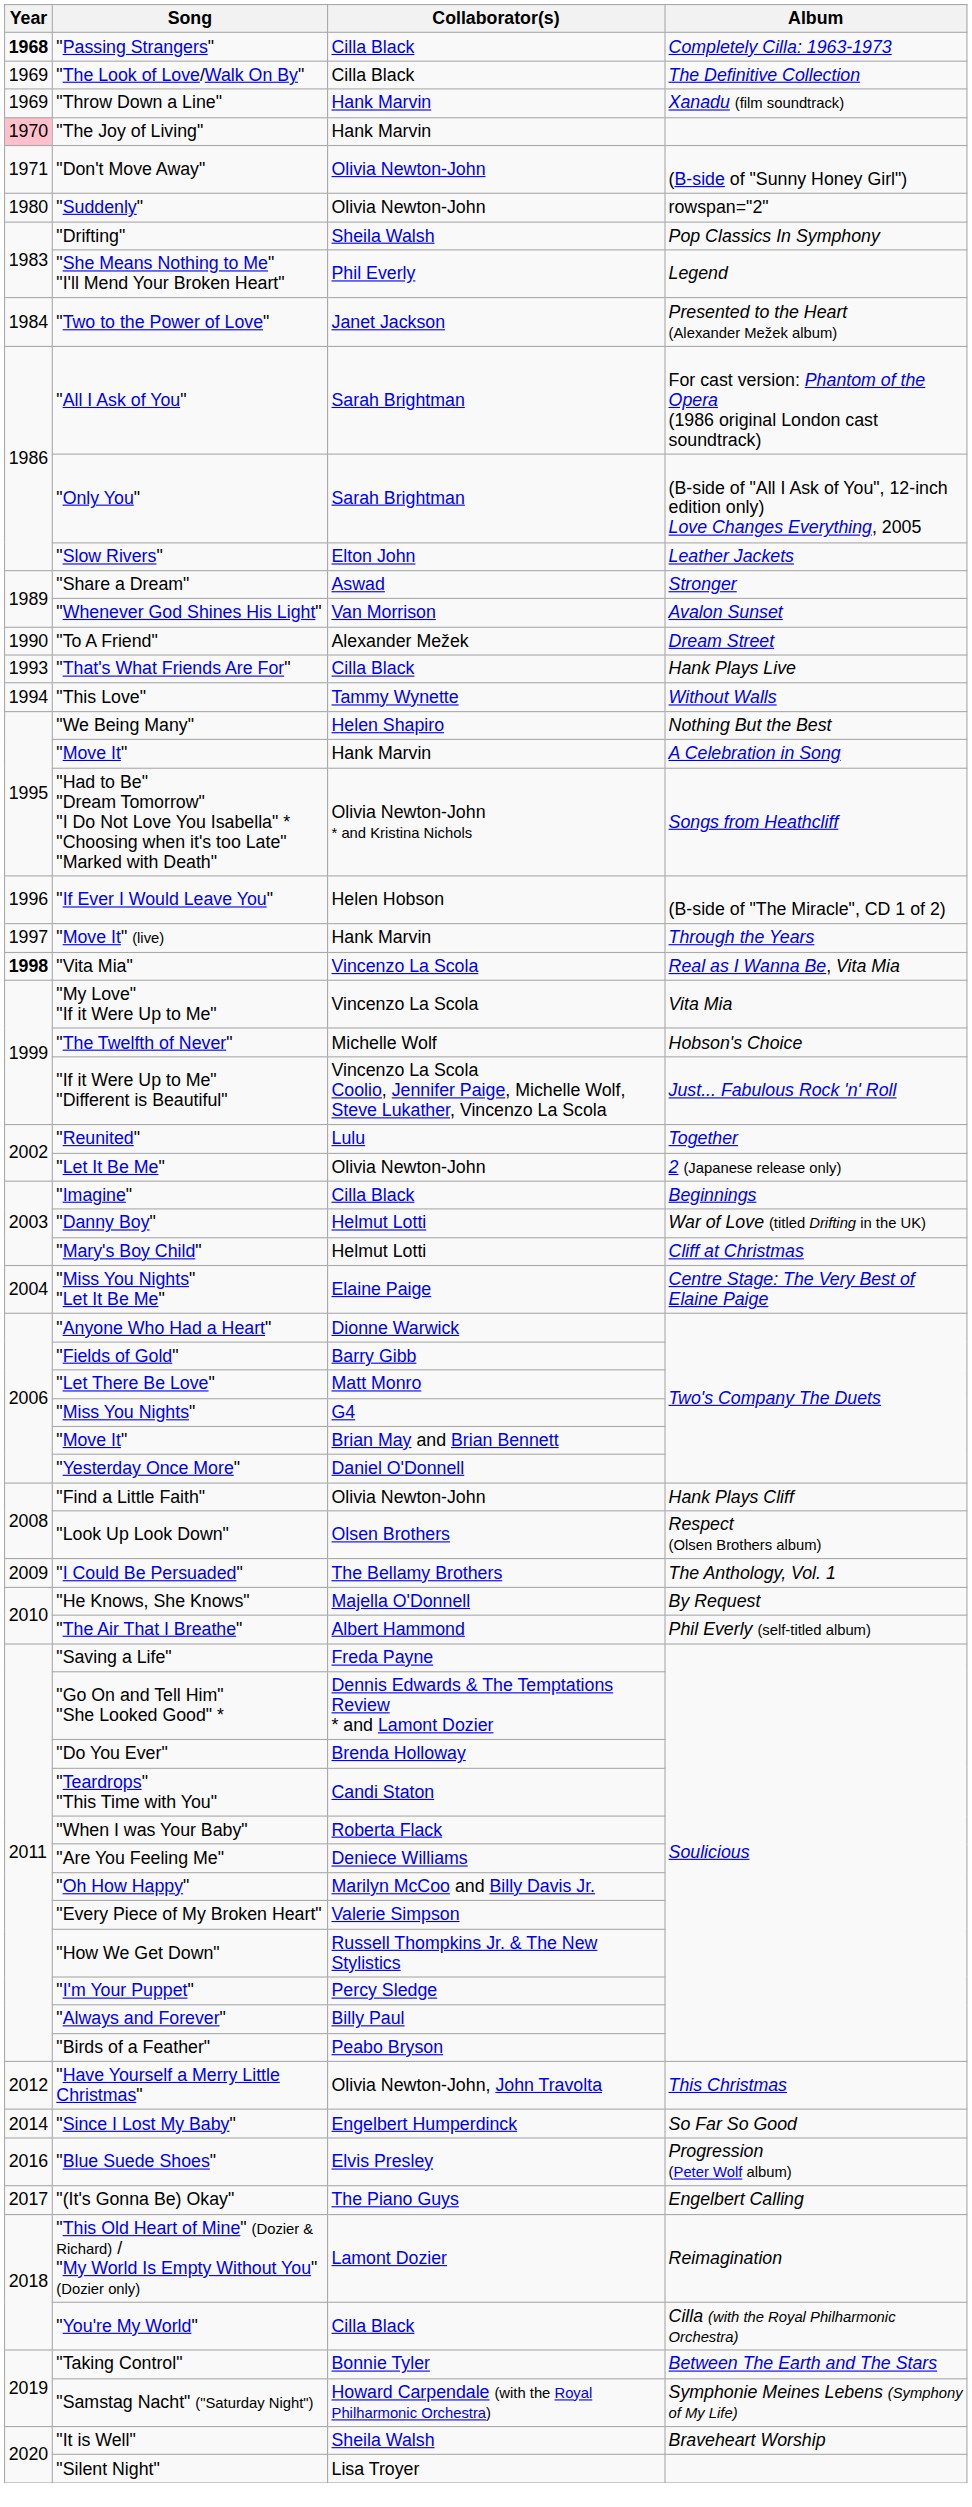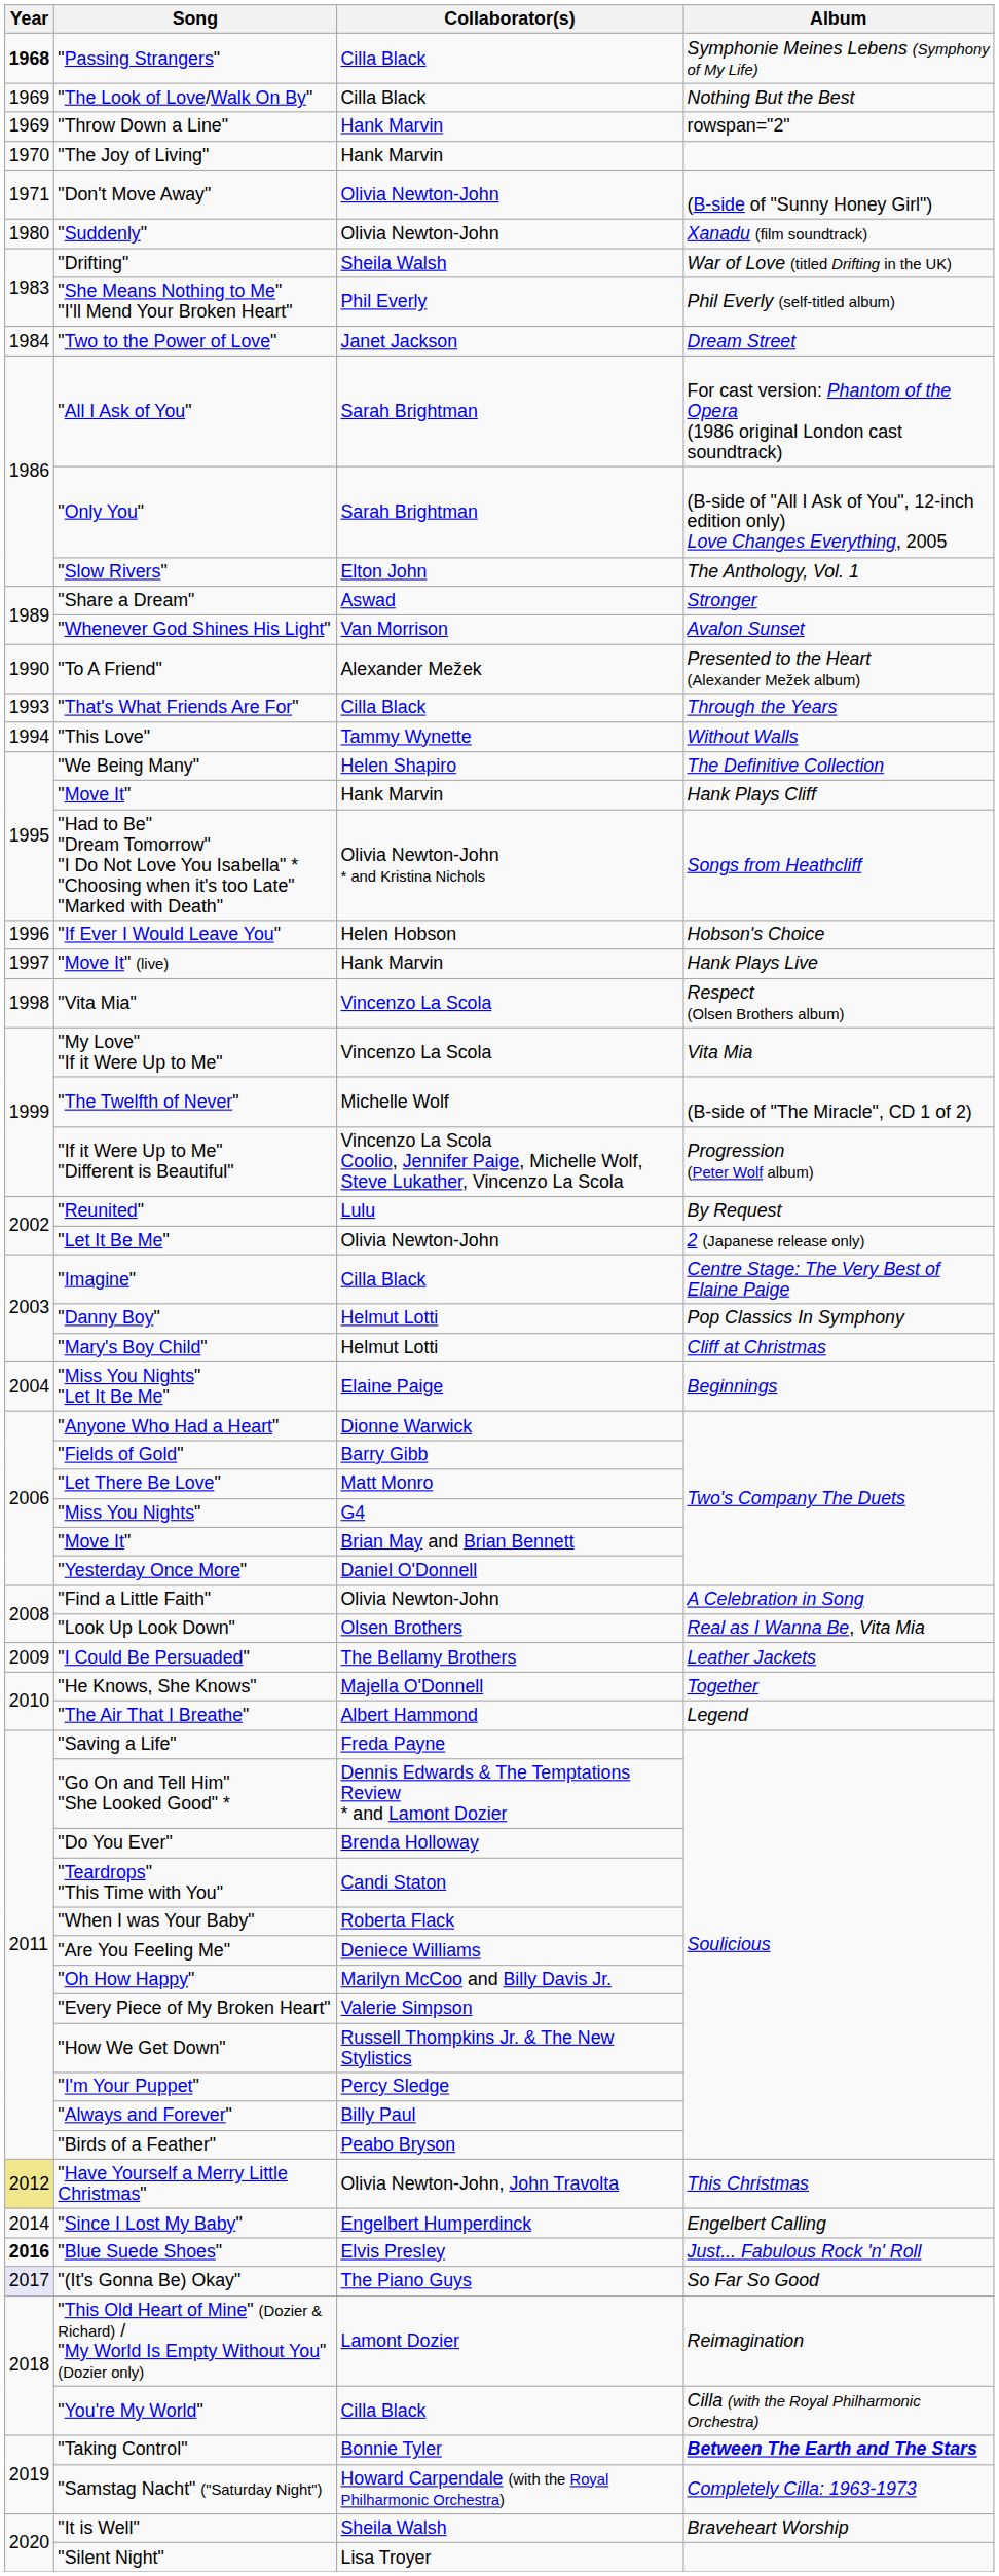"Passing Strangers" | Album: Completely Cilla: 1963-1973 -> Symphonie Meines Lebens (Symphony of My Life)
"The Look of Love/Walk On By" | Album: The Definitive Collection -> Nothing But the Best
"Throw Down a Line" | Album: Xanadu (film soundtrack) -> rowspan="2"
"The Joy of Living" | Year: pink background -> no background
"Suddenly" | Album: rowspan="2" -> Xanadu (film soundtrack)
"Drifting" | Album: Pop Classics In Symphony -> War of Love (titled Drifting in the UK)
"She Means Nothing to Me" "I'll Mend Your Broken Heart" | Album: Legend -> Phil Everly (self-titled album)
"Two to the Power of Love" | Album: Presented to the Heart (Alexander Mežek album) -> Dream Street
"Slow Rivers" | Album: Leather Jackets -> The Anthology, Vol. 1
"To A Friend" | Album: Dream Street -> Presented to the Heart (Alexander Mežek album)
"That's What Friends Are For" | Album: Hank Plays Live -> Through the Years
"We Being Many" | Album: Nothing But the Best -> The Definitive Collection
"Move It" / Hank Marvin | Album: A Celebration in Song -> Hank Plays Cliff
"If Ever I Would Leave You" | Album: (B-side of "The Miracle", CD 1 of 2) -> Hobson's Choice
"Move It" (live) | Album: Through the Years -> Hank Plays Live
"Vita Mia" | Year: bold -> normal
"Vita Mia" | Album: Real as I Wanna Be, Vita Mia -> Respect (Olsen Brothers album)
"The Twelfth of Never" | Album: Hobson's Choice -> (B-side of "The Miracle", CD 1 of 2)
"If it Were Up to Me" "Different is Beautiful" | Album: Just... Fabulous Rock 'n' Roll -> Progression (Peter Wolf album)
"Reunited" | Album: Together -> By Request
"Imagine" | Album: Beginnings -> Centre Stage: The Very Best of Elaine Paige
"Danny Boy" | Album: War of Love (titled Drifting in the UK) -> Pop Classics In Symphony
"Miss You Nights" "Let It Be Me" | Album: Centre Stage: The Very Best of Elaine Paige -> Beginnings
"Find a Little Faith" | Album: Hank Plays Cliff -> A Celebration in Song
"Look Up Look Down" | Album: Respect (Olsen Brothers album) -> Real as I Wanna Be, Vita Mia
"I Could Be Persuaded" | Album: The Anthology, Vol. 1 -> Leather Jackets
"He Knows, She Knows" | Album: By Request -> Together
"The Air That I Breathe" | Album: Phil Everly (self-titled album) -> Legend
"Have Yourself a Merry Little Christmas" | Year: no background -> khaki background
"Since I Lost My Baby" | Album: So Far So Good -> Engelbert Calling
"Blue Suede Shoes" | Year: normal -> bold
"Blue Suede Shoes" | Album: Progression (Peter Wolf album) -> Just... Fabulous Rock 'n' Roll
"(It's Gonna Be) Okay" | Year: no background -> lavender background
"(It's Gonna Be) Okay" | Album: Engelbert Calling -> So Far So Good
"Taking Control" | Album: normal -> bold
"Samstag Nacht" ("Saturday Night") | Album: Symphonie Meines Lebens (Symphony of My Life) -> Completely Cilla: 1963-1973
